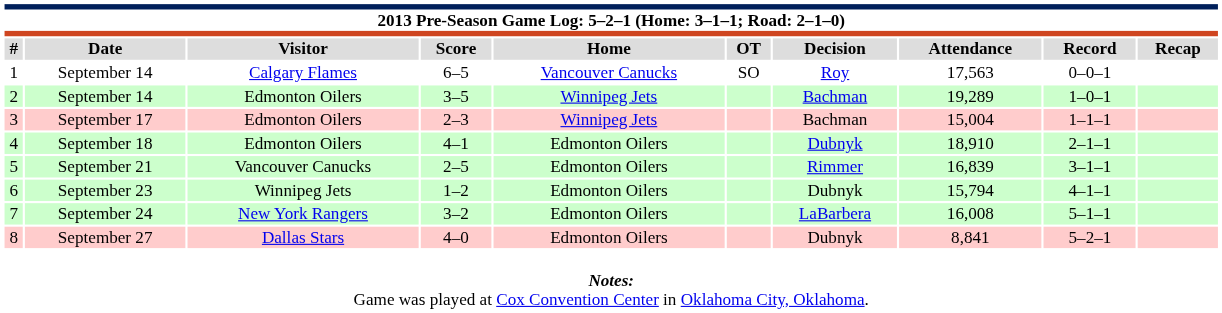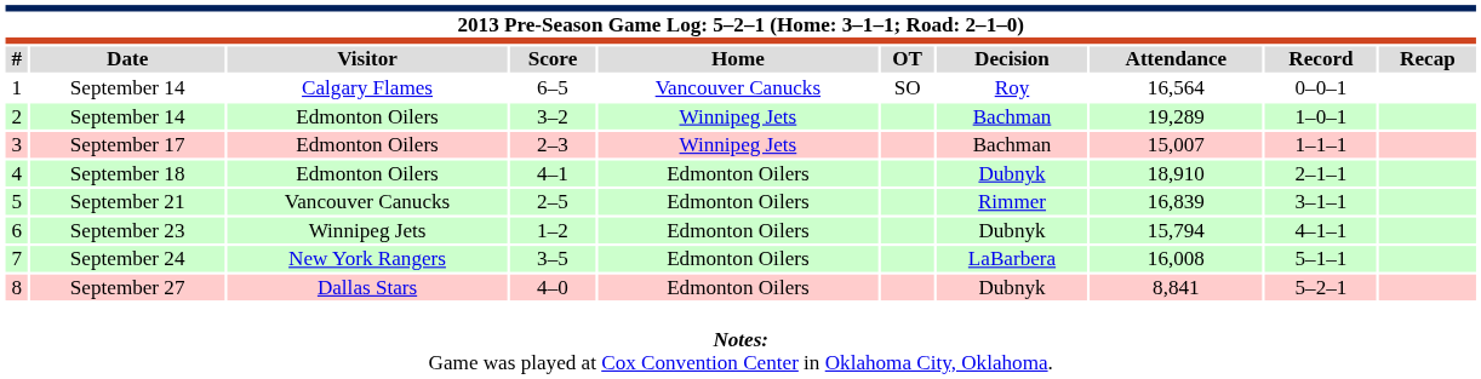1 | Attendance: 17,563 -> 16,564
2 | Score: 3–5 -> 3–2
3 | Attendance: 15,004 -> 15,007
7 | Score: 3–2 -> 3–5
